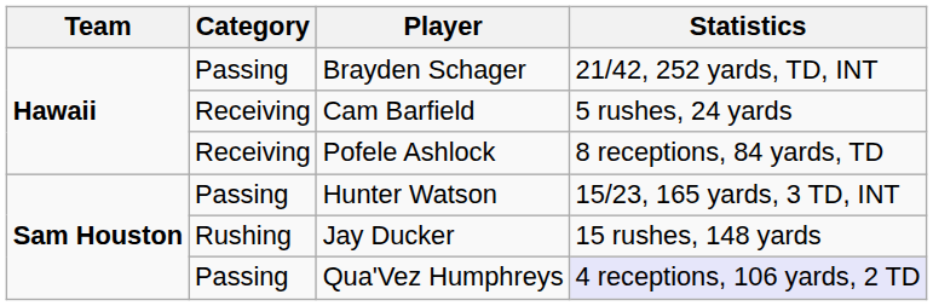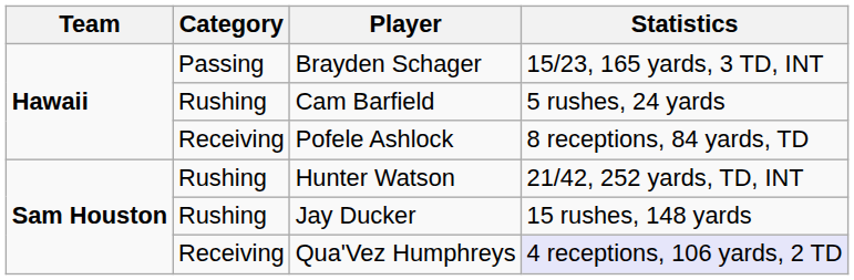Brayden Schager | Statistics: 21/42, 252 yards, TD, INT -> 15/23, 165 yards, 3 TD, INT
Cam Barfield | Category: Receiving -> Rushing
Hunter Watson | Category: Passing -> Rushing
Hunter Watson | Statistics: 15/23, 165 yards, 3 TD, INT -> 21/42, 252 yards, TD, INT
Qua'Vez Humphreys | Category: Passing -> Receiving
